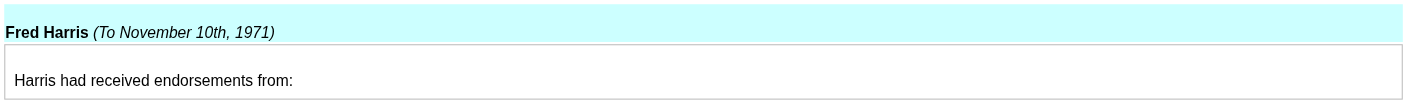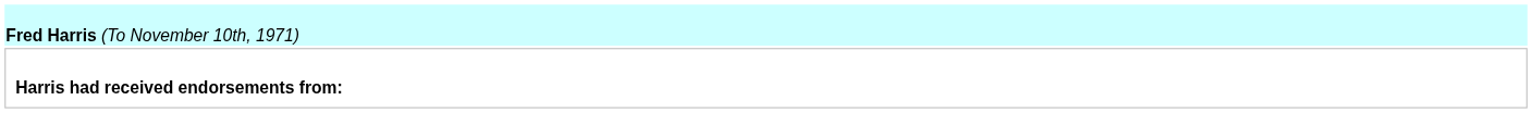row 2 | column 1: normal -> bold
